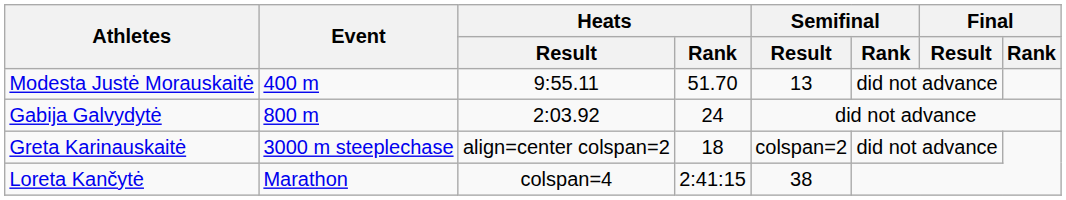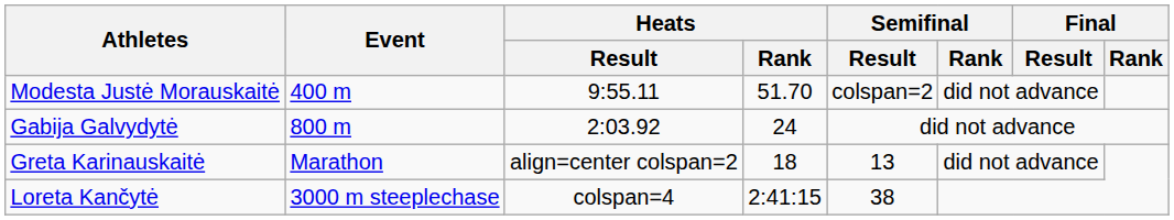Modesta Justė Morauskaitė | Semifinal / Result: 13 -> colspan=2
Greta Karinauskaitė | Event: 3000 m steeplechase -> Marathon
Greta Karinauskaitė | Semifinal / Result: colspan=2 -> 13
Loreta Kančytė | Event: Marathon -> 3000 m steeplechase
